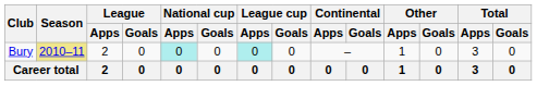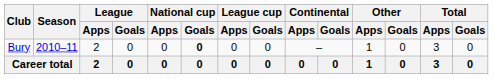Bury | Season: khaki background -> no background
Bury | National cup / Apps: paleturquoise background -> no background
Bury | National cup / Goals: normal -> bold
Bury | League cup / Apps: paleturquoise background -> no background
